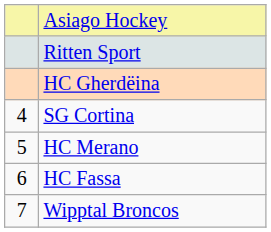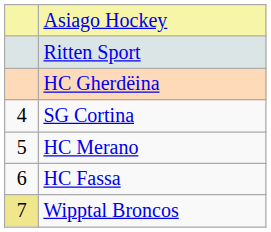Wipptal Broncos | column 1: no background -> khaki background
